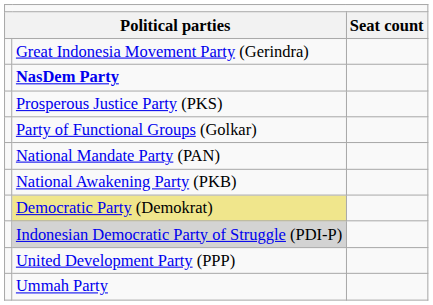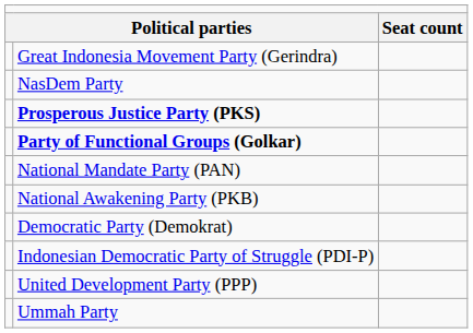NasDem Party | column 2: bold -> normal
Prosperous Justice Party (PKS) | column 2: normal -> bold
Party of Functional Groups (Golkar) | column 2: normal -> bold
Democratic Party (Demokrat) | column 2: khaki background -> no background
Indonesian Democratic Party of Struggle (PDI-P) | column 2: lightgrey background -> no background
